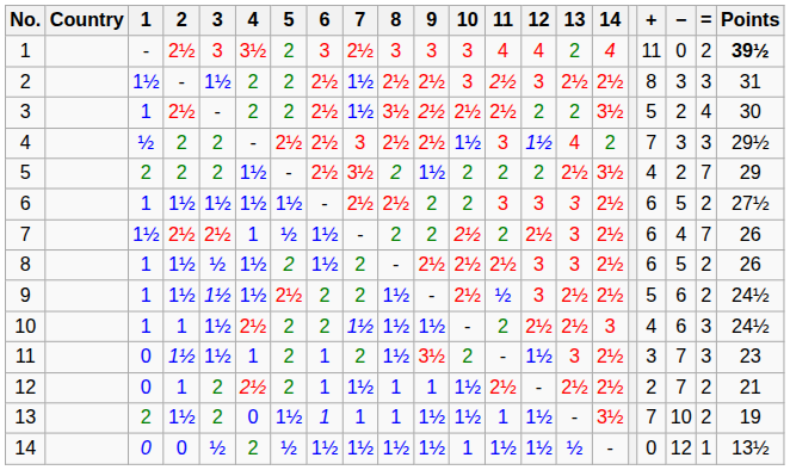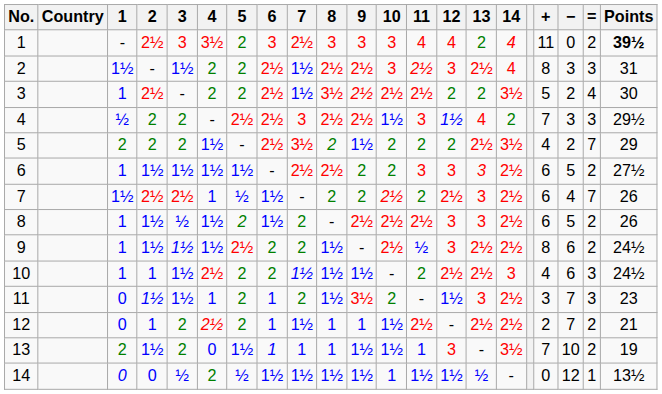row 3 | 14: 2½ -> 4
row 10 | +: 5 -> 8
row 14 | 12: 1½ -> 3
